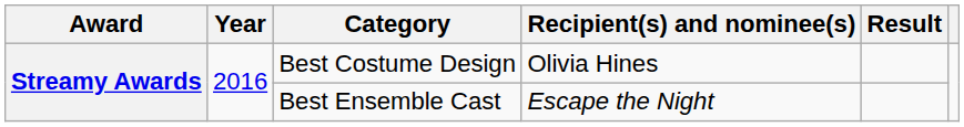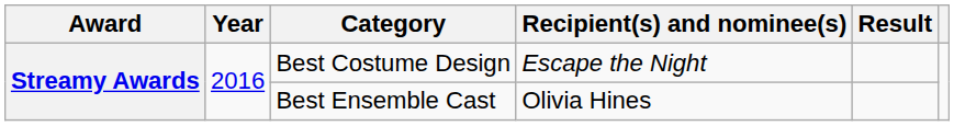Best Costume Design | Recipient(s) and nominee(s): Olivia Hines -> Escape the Night
Best Ensemble Cast | Recipient(s) and nominee(s): Escape the Night -> Olivia Hines
